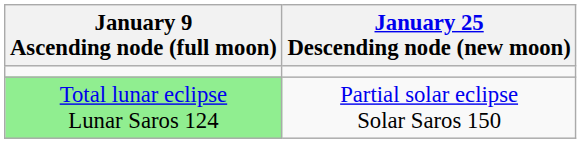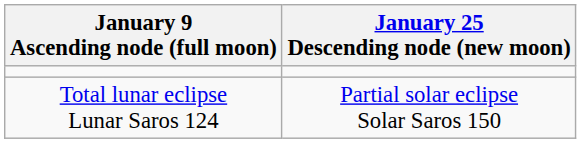row 3 | January 9 Ascending node (full moon): lightgreen background -> no background
